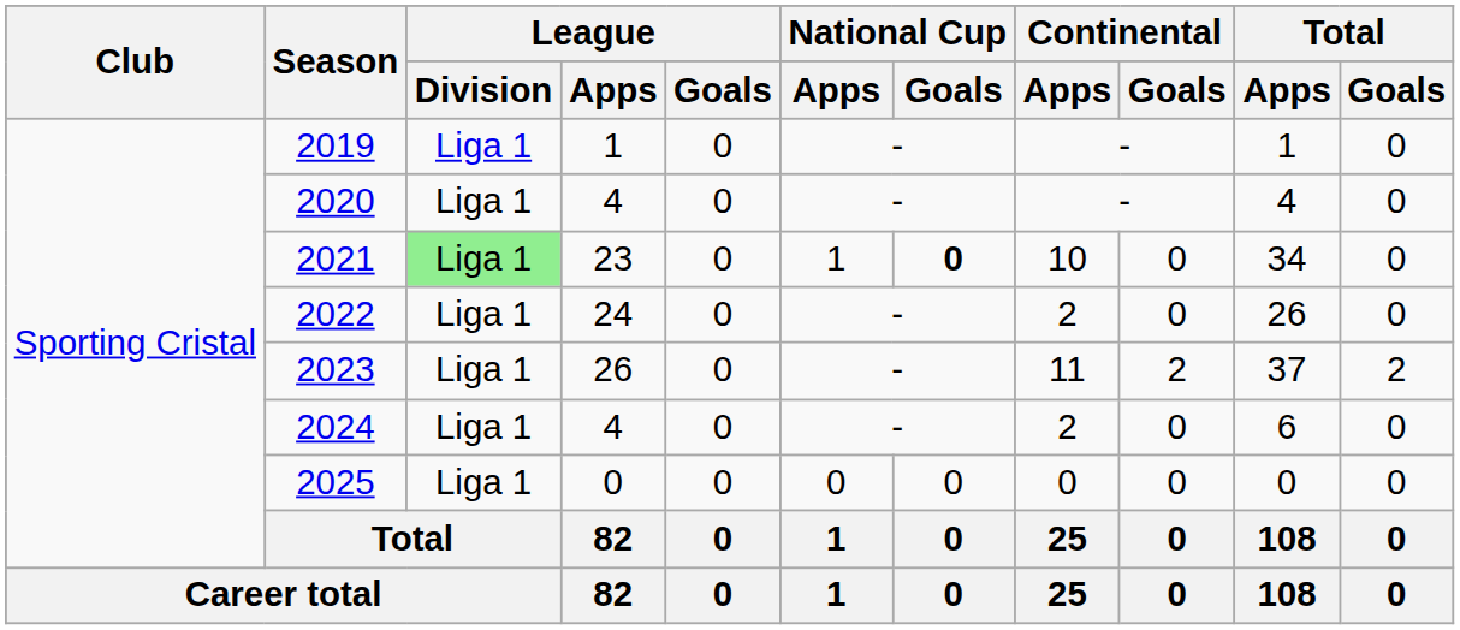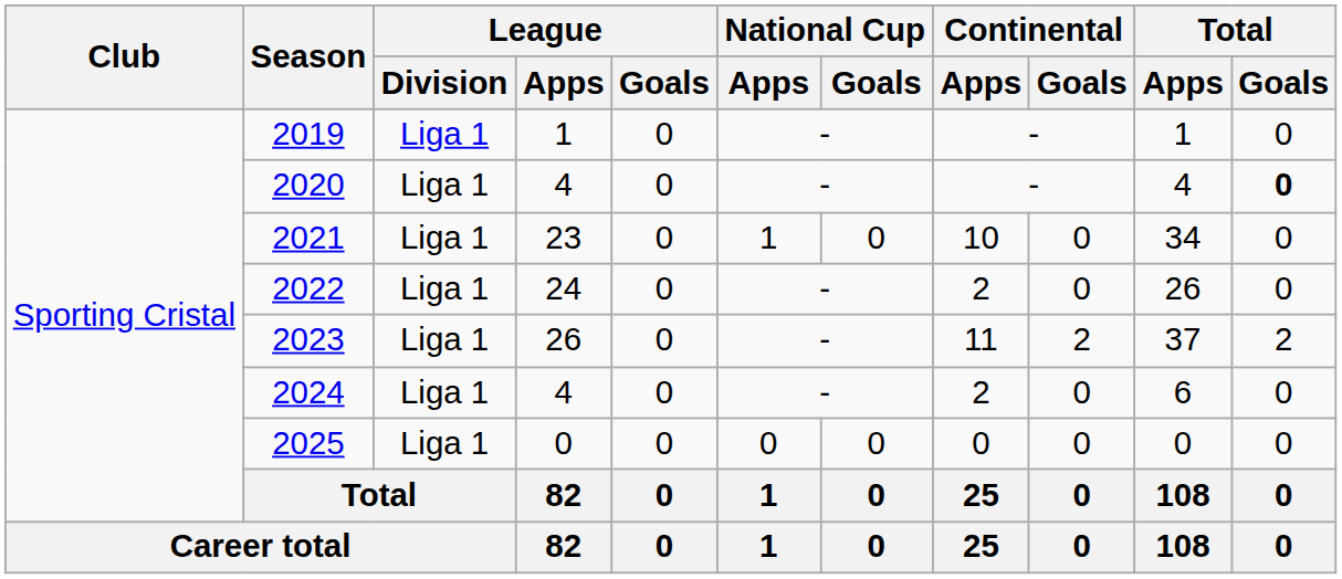2020 | Total / Goals: normal -> bold
2021 | League / Division: lightgreen background -> no background
2021 | National Cup / Goals: bold -> normal
